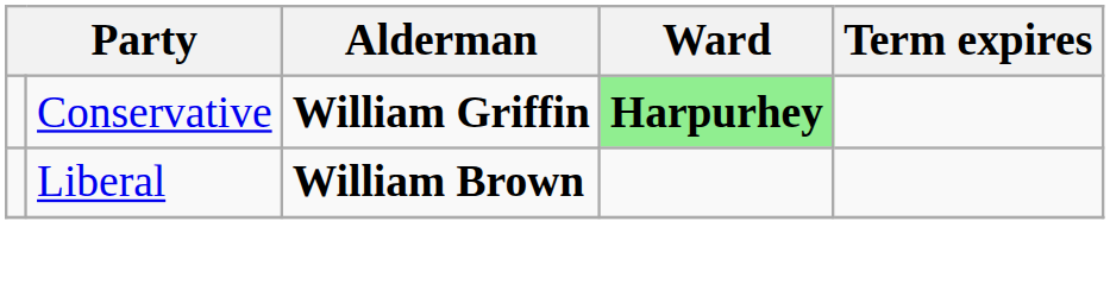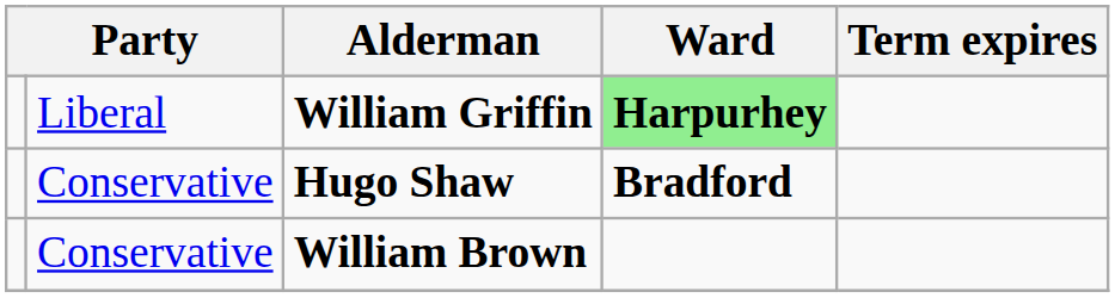William Griffin | column 2: Conservative -> Liberal
+ row: Conservative | Hugo Shaw | Bradford
William Brown | column 2: Liberal -> Conservative
